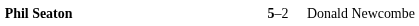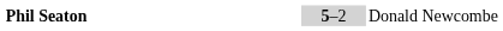Phil Seaton | column 2: no background -> lightgrey background
